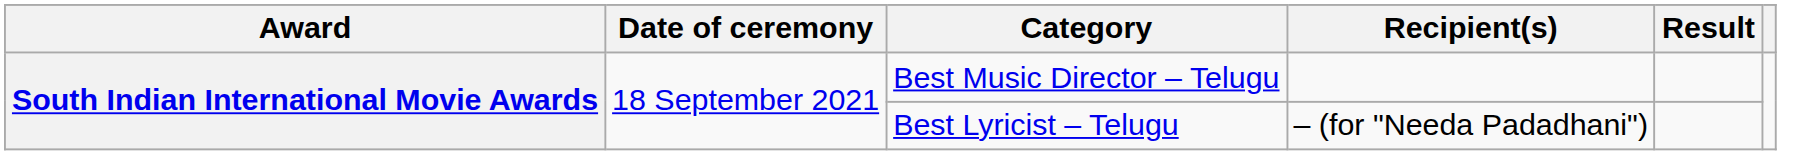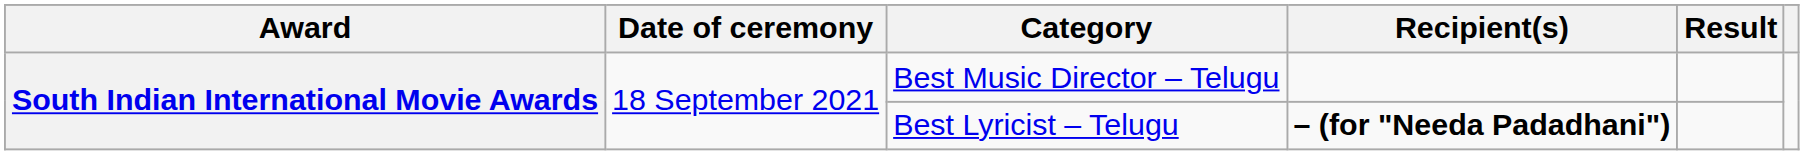Best Lyricist – Telugu | Recipient(s): normal -> bold
